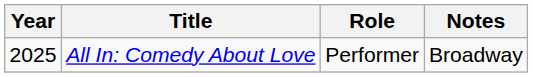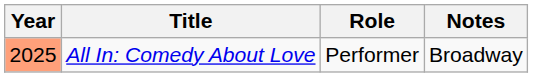row 2 | Year: no background -> lightsalmon background
